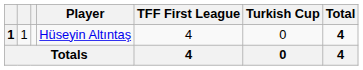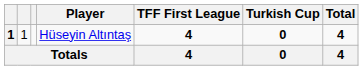Hüseyin Altıntaş | TFF First League: normal -> bold
Hüseyin Altıntaş | Turkish Cup: normal -> bold
